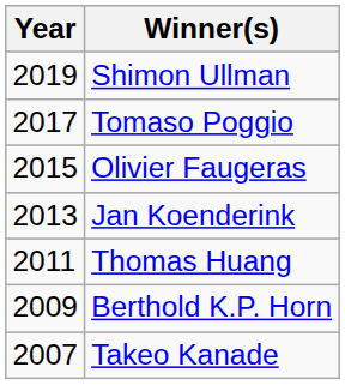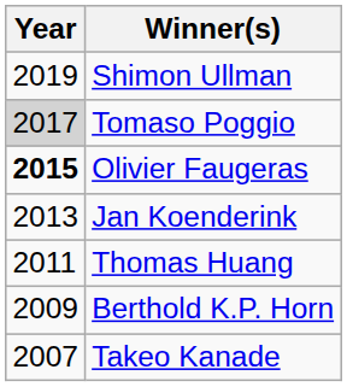Tomaso Poggio | Year: no background -> lightgrey background
Olivier Faugeras | Year: normal -> bold
